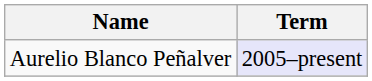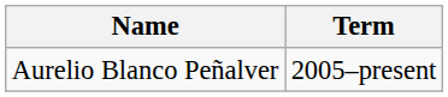Aurelio Blanco Peñalver | Term: lavender background -> no background
